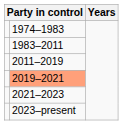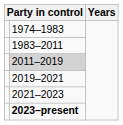2011–2019 | column 2: no background -> lightgrey background
2019–2021 | column 2: lightsalmon background -> no background
2023–present | column 2: normal -> bold
